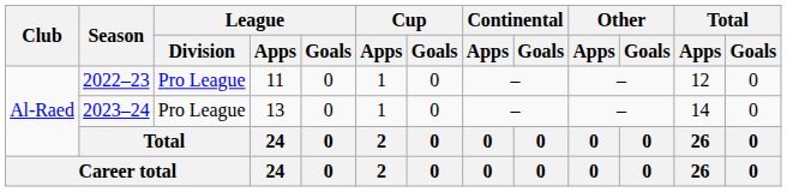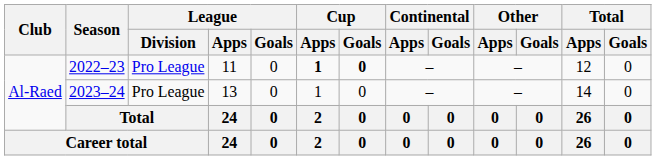2022–23 | Cup / Apps: normal -> bold
2022–23 | Cup / Goals: normal -> bold
